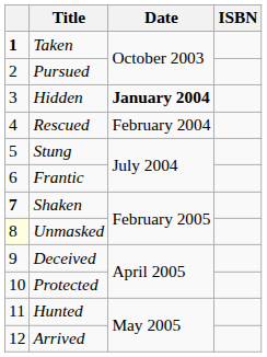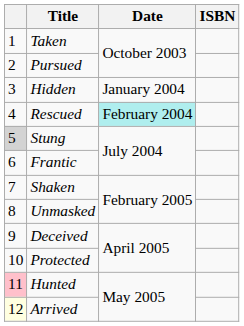Taken | column 1: bold -> normal
Hidden | Date: bold -> normal
Rescued | Date: no background -> paleturquoise background
Stung | column 1: no background -> lightgrey background
Shaken | column 1: bold -> normal
Unmasked | column 1: lightyellow background -> no background
Hunted | column 1: no background -> pink background
Arrived | column 1: no background -> lightyellow background
